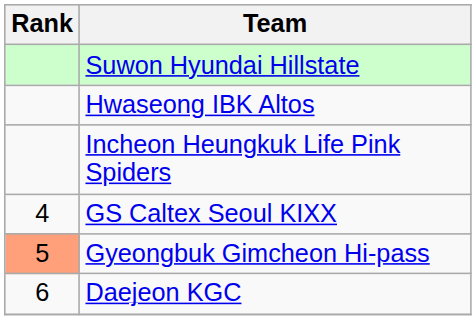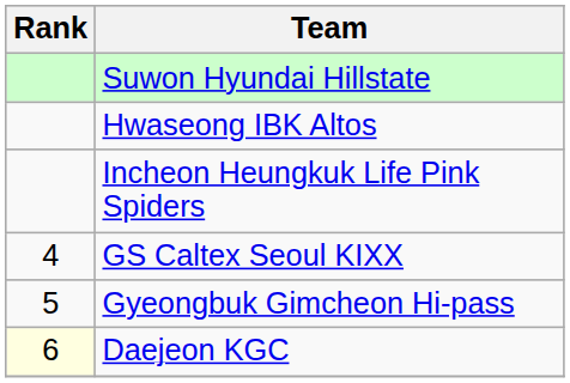Gyeongbuk Gimcheon Hi-pass | Rank: lightsalmon background -> no background
Daejeon KGC | Rank: no background -> lightyellow background
